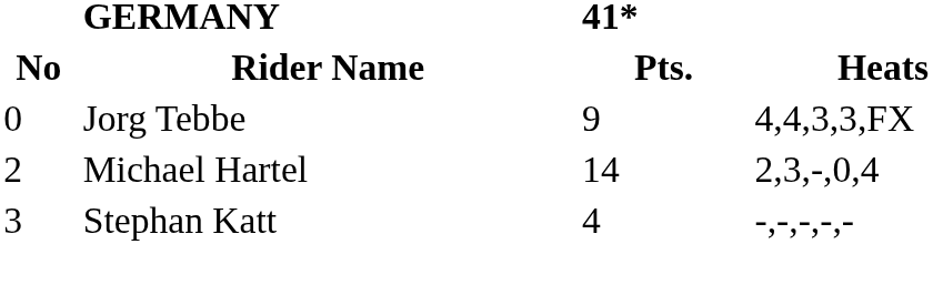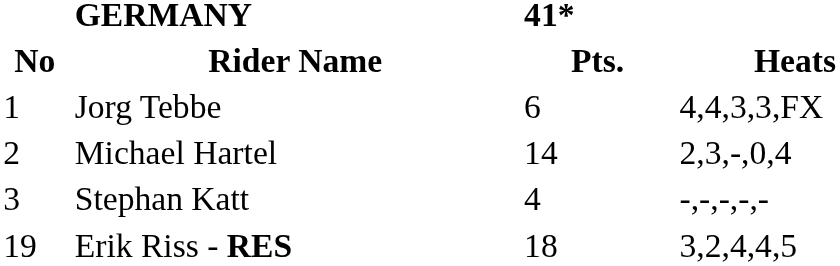Jorg Tebbe | No: 0 -> 1
Jorg Tebbe | 41* / Pts.: 9 -> 6
+ row: 19 | Erik Riss - RES | 18 | 3,2,4,4,5
